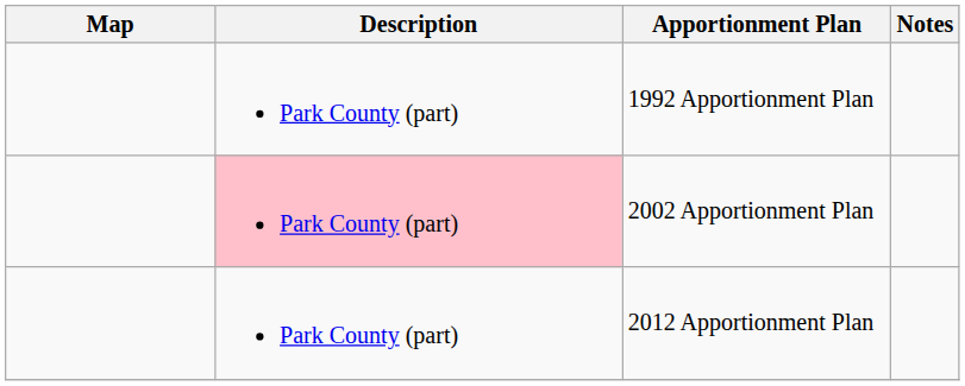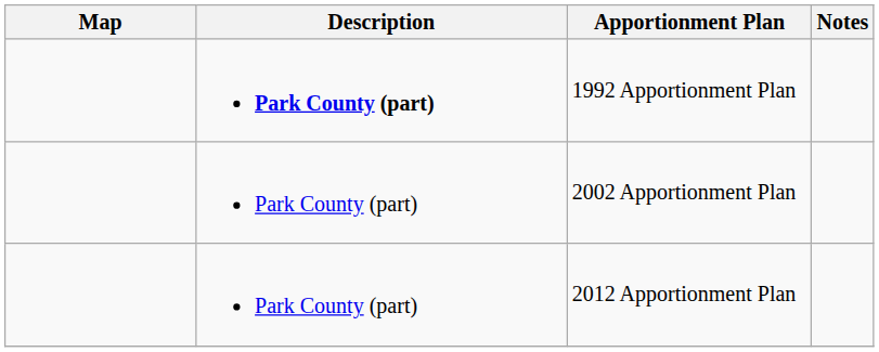1992 Apportionment Plan | Description: normal -> bold
2002 Apportionment Plan | Description: pink background -> no background
